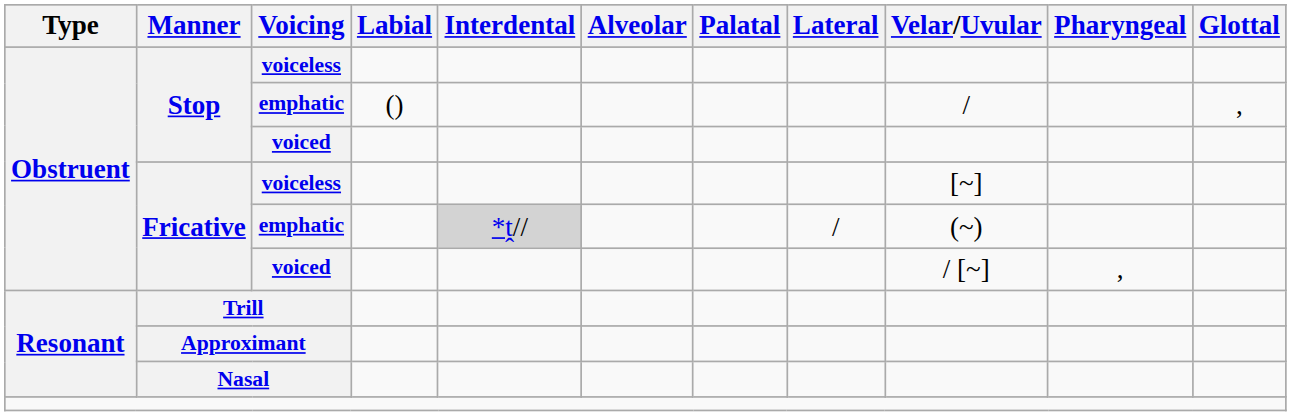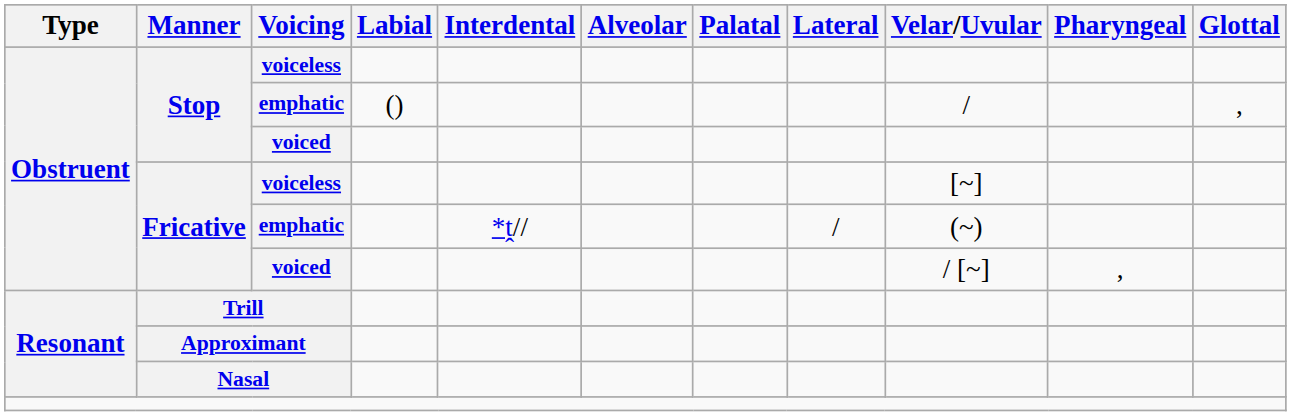Fricative / emphatic | Interdental: lightgrey background -> no background
